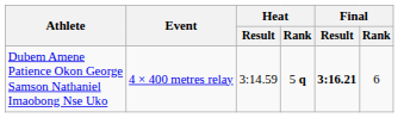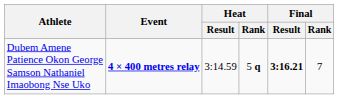row 3 | Event: normal -> bold
row 3 | Final / Rank: 6 -> 7
